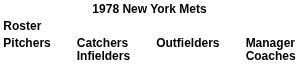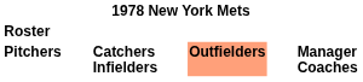Pitchers | column 3: no background -> lightsalmon background
